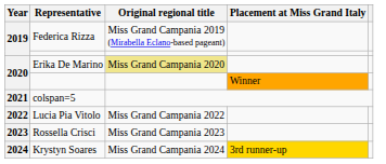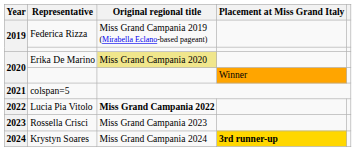Lucia Pia Vitolo | Original regional title: normal -> bold
Krystyn Soares | Placement at Miss Grand Italy: normal -> bold
